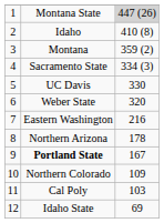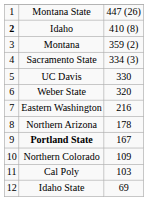Montana State | column 3: lightgrey background -> no background
Idaho | column 1: normal -> bold
